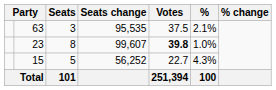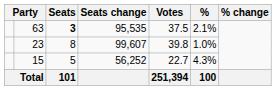63 | Seats: normal -> bold
23 | Votes: bold -> normal
